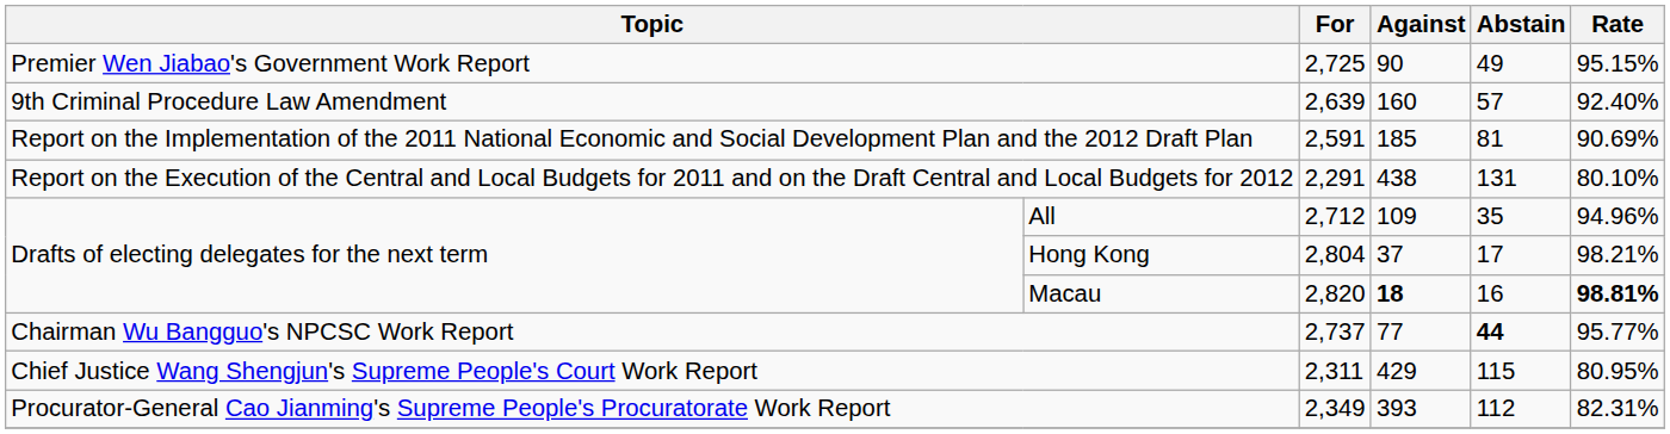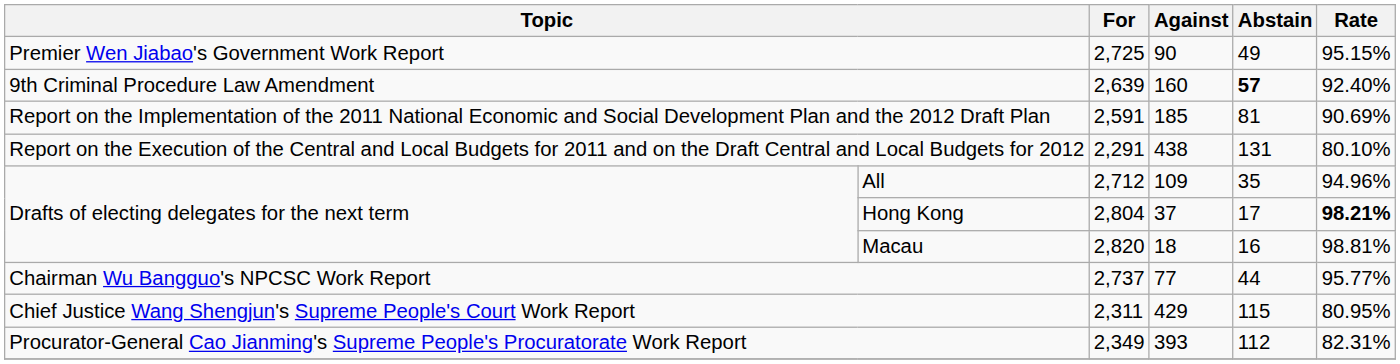9th Criminal Procedure Law Amendment | Abstain: normal -> bold
Hong Kong | Rate: normal -> bold
Macau | Against: bold -> normal
Macau | Rate: bold -> normal
Chairman Wu Bangguo's NPCSC Work Report | Abstain: bold -> normal
